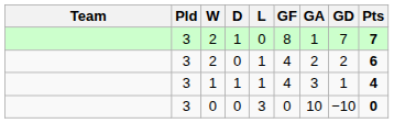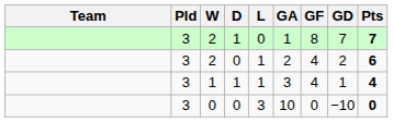columns swapped: GF <-> GA
